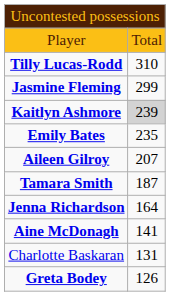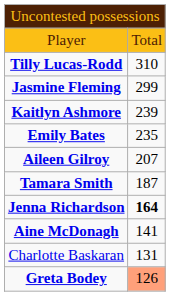Kaitlyn Ashmore | column 2: lightgrey background -> no background
Jenna Richardson | column 2: normal -> bold
Greta Bodey | column 2: no background -> lightsalmon background
